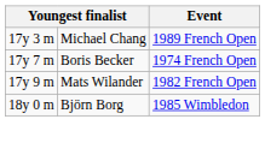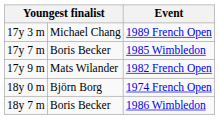17y 7 m | Event: 1974 French Open -> 1985 Wimbledon
18y 0 m | Event: 1985 Wimbledon -> 1974 French Open
+ row: 18y 7 m | Boris Becker | 1986 Wimbledon
